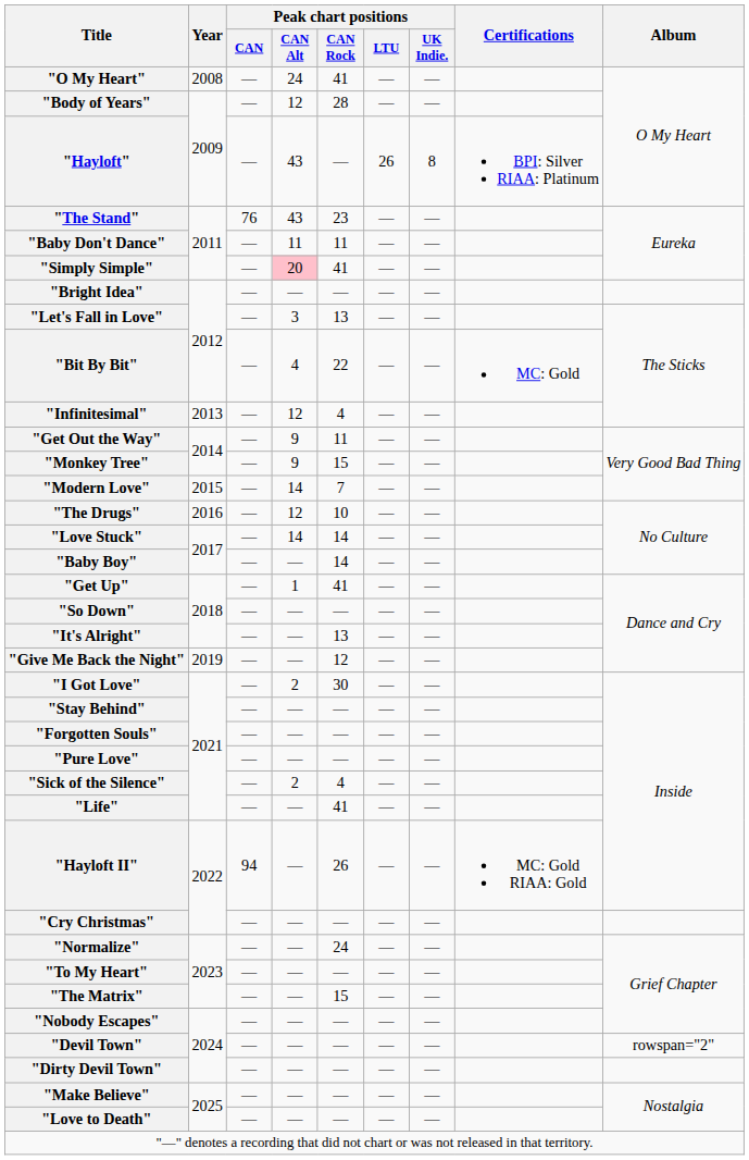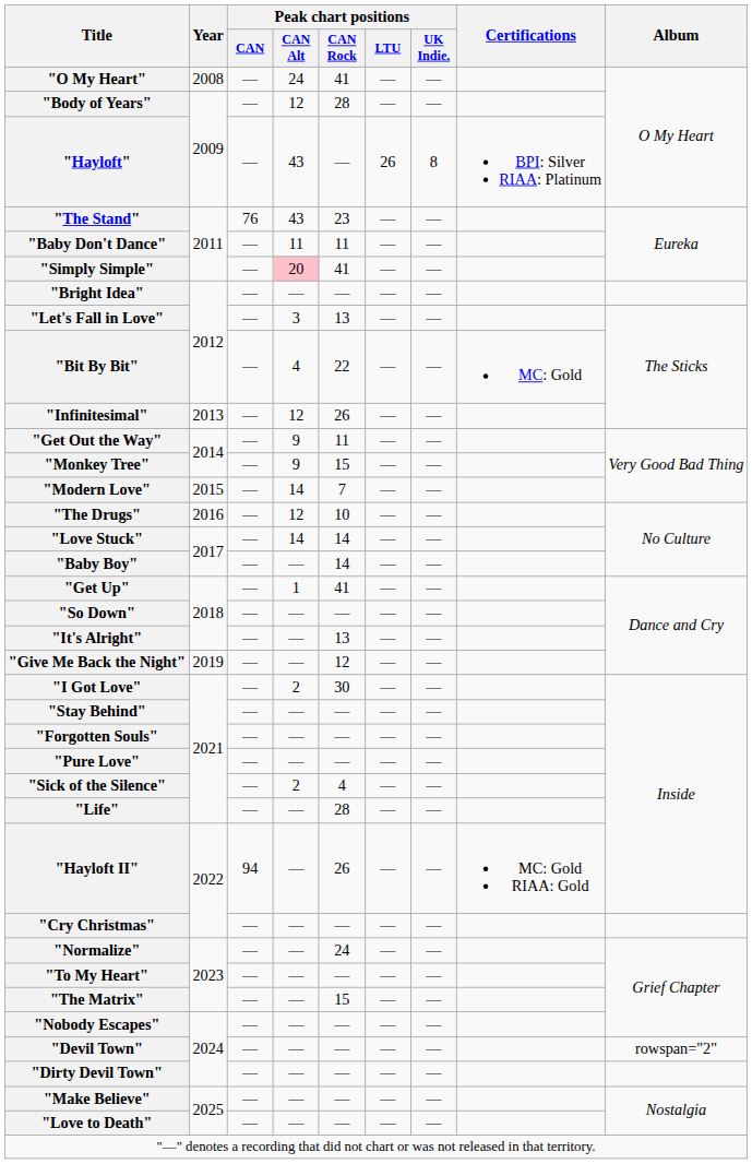"Infinitesimal" | Peak chart positions / CAN Rock: 4 -> 26
"Life" | Peak chart positions / CAN Rock: 41 -> 28
